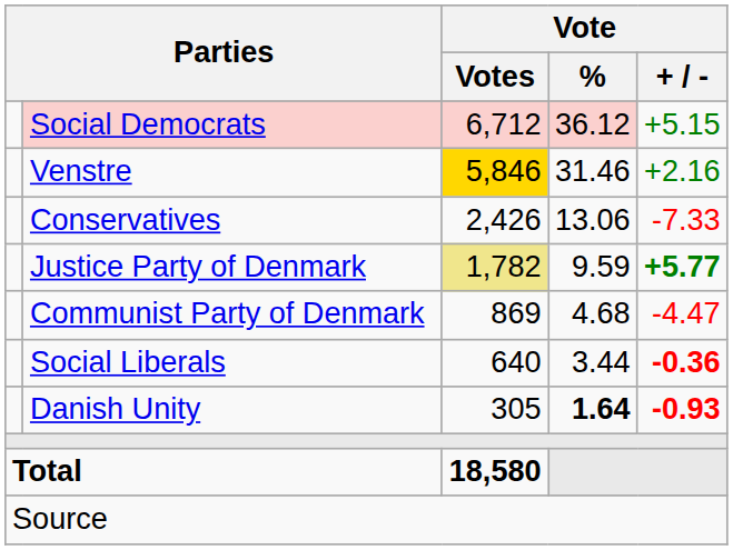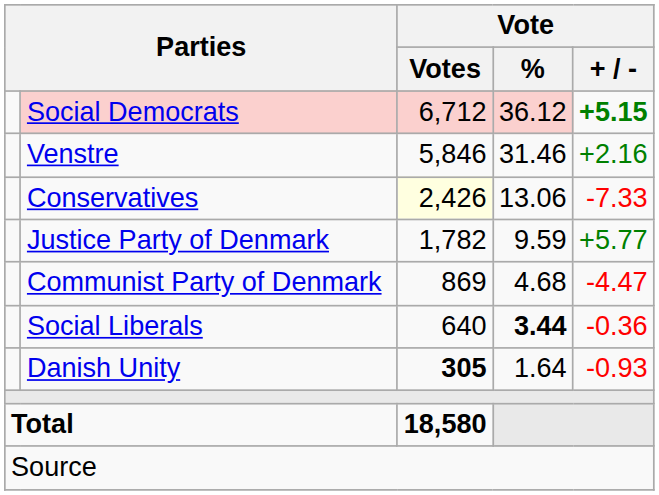Social Democrats | Vote / + / -: normal -> bold
Venstre | Vote / Votes: gold background -> no background
Conservatives | Vote / Votes: no background -> lightyellow background
Justice Party of Denmark | Vote / Votes: khaki background -> no background
Justice Party of Denmark | Vote / + / -: bold -> normal
Social Liberals | Vote / %: normal -> bold
Social Liberals | Vote / + / -: bold -> normal
Danish Unity | Vote / Votes: normal -> bold
Danish Unity | Vote / %: bold -> normal
Danish Unity | Vote / + / -: bold -> normal
